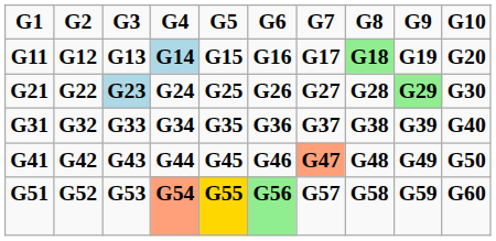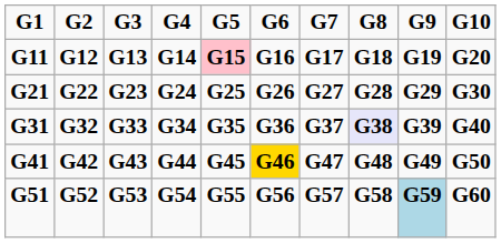G11 | column 4: lightblue background -> no background
G11 | column 5: no background -> pink background
G11 | column 8: lightgreen background -> no background
G21 | column 3: lightblue background -> no background
G21 | column 9: lightgreen background -> no background
G31 | column 8: no background -> lavender background
G41 | column 6: no background -> gold background
G41 | column 7: lightsalmon background -> no background
G51 | column 4: lightsalmon background -> no background
G51 | column 5: gold background -> no background
G51 | column 6: lightgreen background -> no background
G51 | column 9: no background -> lightblue background
